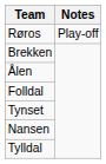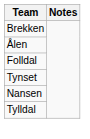- row: Røros | Play-off
